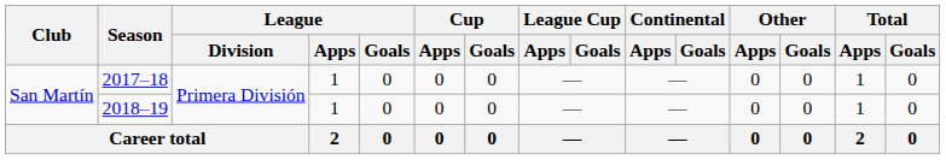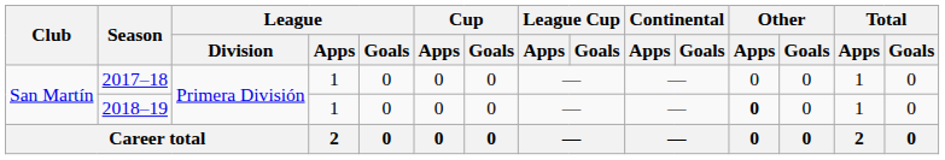2018–19 | Other / Apps: normal -> bold
